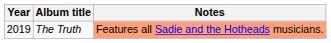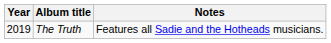row 2 | Notes: lightsalmon background -> no background
